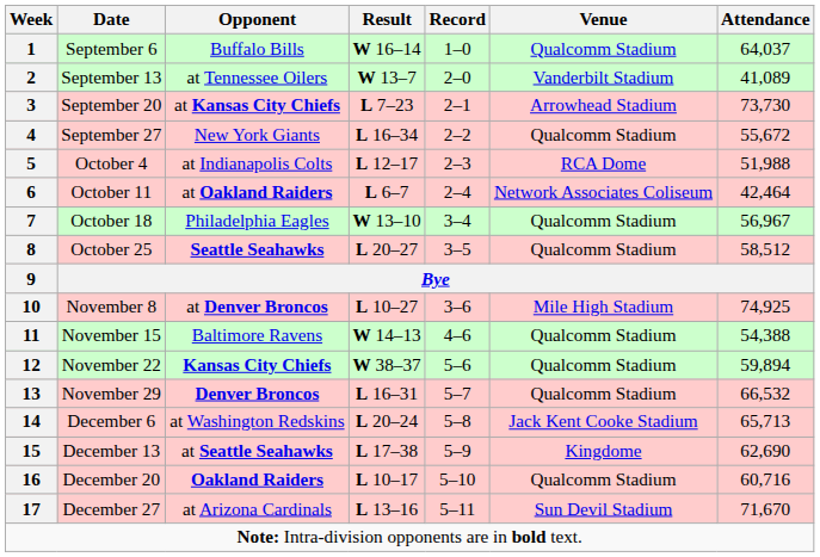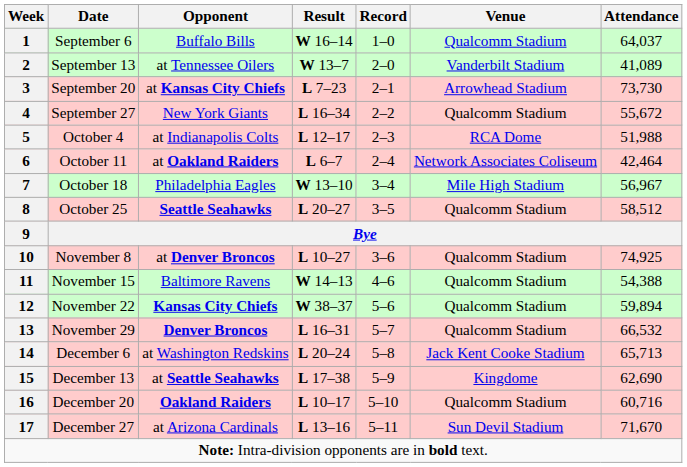7 | Venue: Qualcomm Stadium -> Mile High Stadium
10 | Venue: Mile High Stadium -> Qualcomm Stadium
